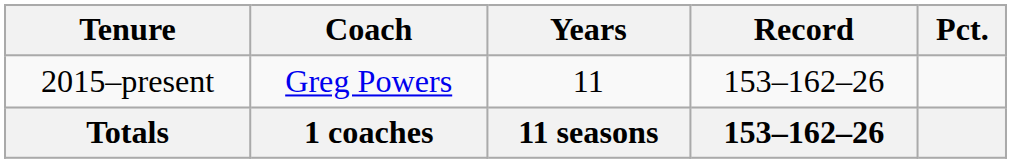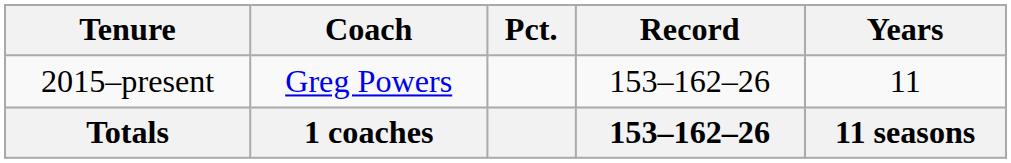columns swapped: Years <-> Pct.
